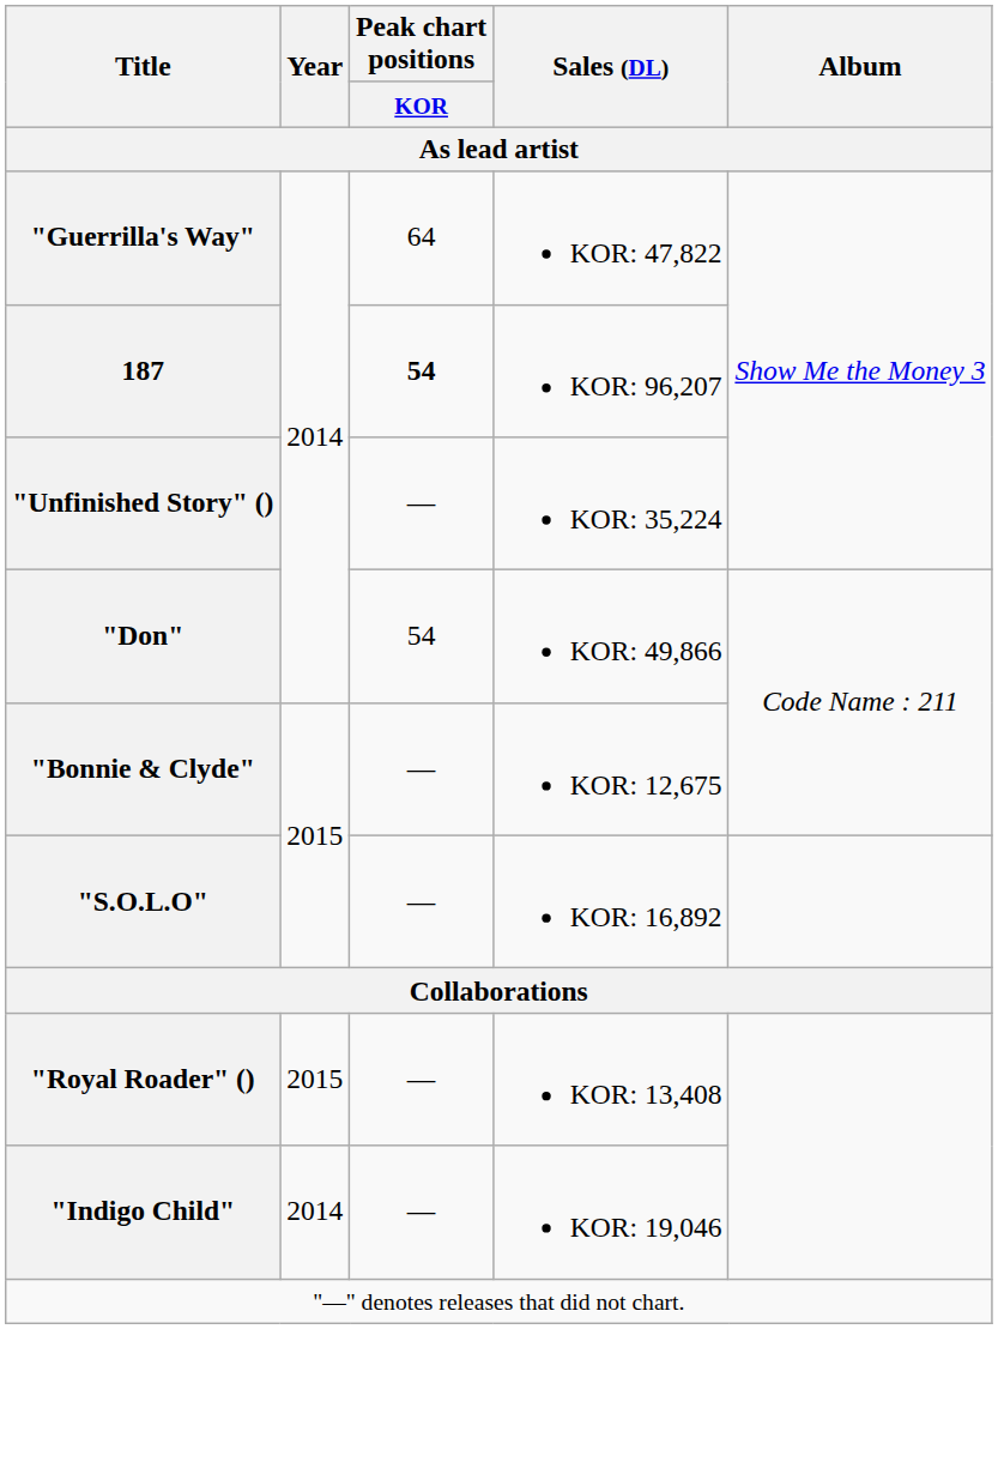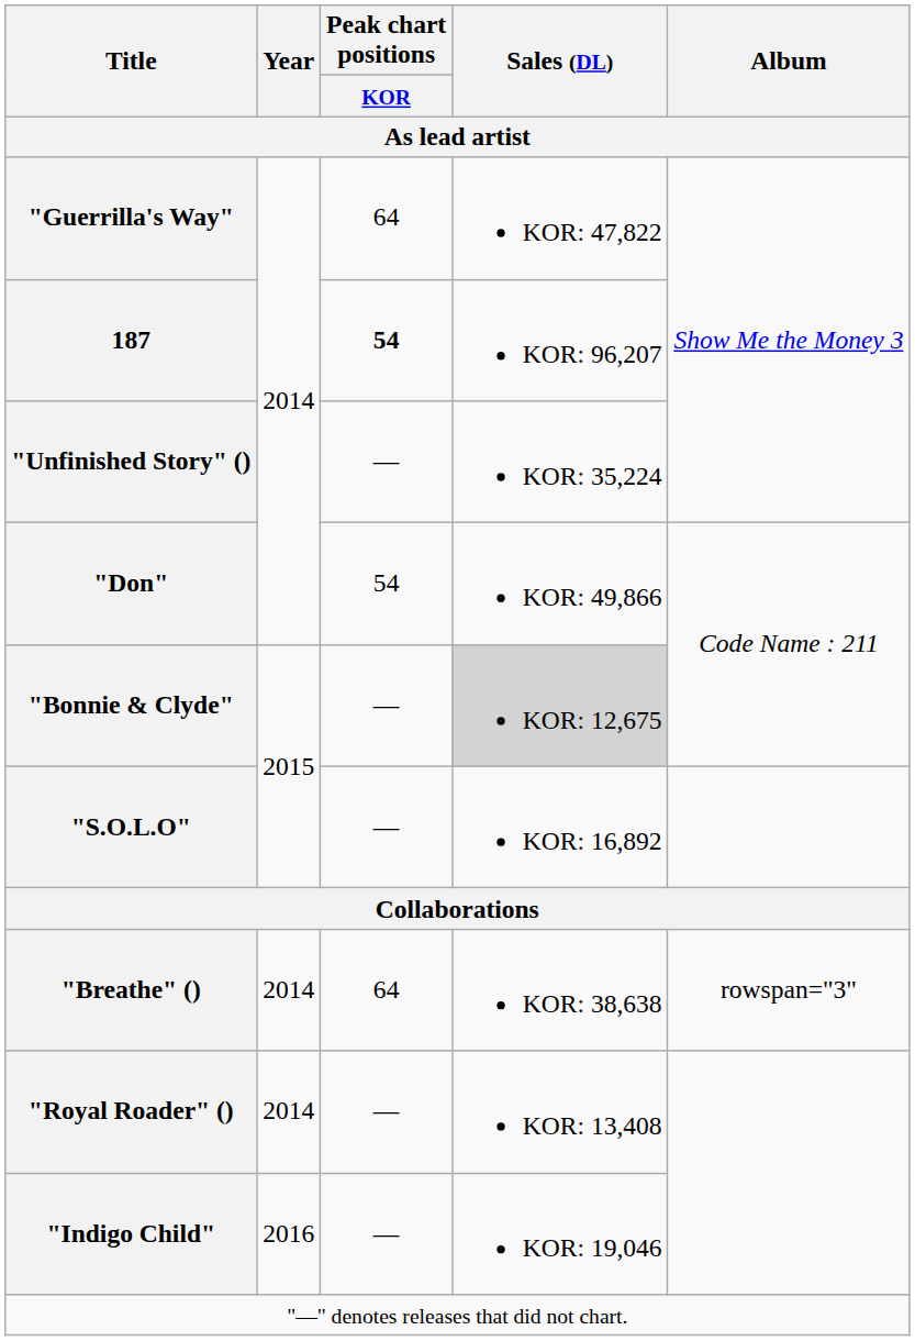"Bonnie & Clyde" | Sales (DL): no background -> lightgrey background
+ row: "Breathe" () | 2014 | 64 | KOR: 38,638 | rowspan="3"
"Royal Roader" () | Year: 2015 -> 2014
"Indigo Child" | Year: 2014 -> 2016
